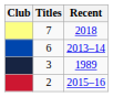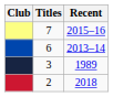7 | Recent: 2018 -> 2015–16
2 | Recent: 2015–16 -> 2018
